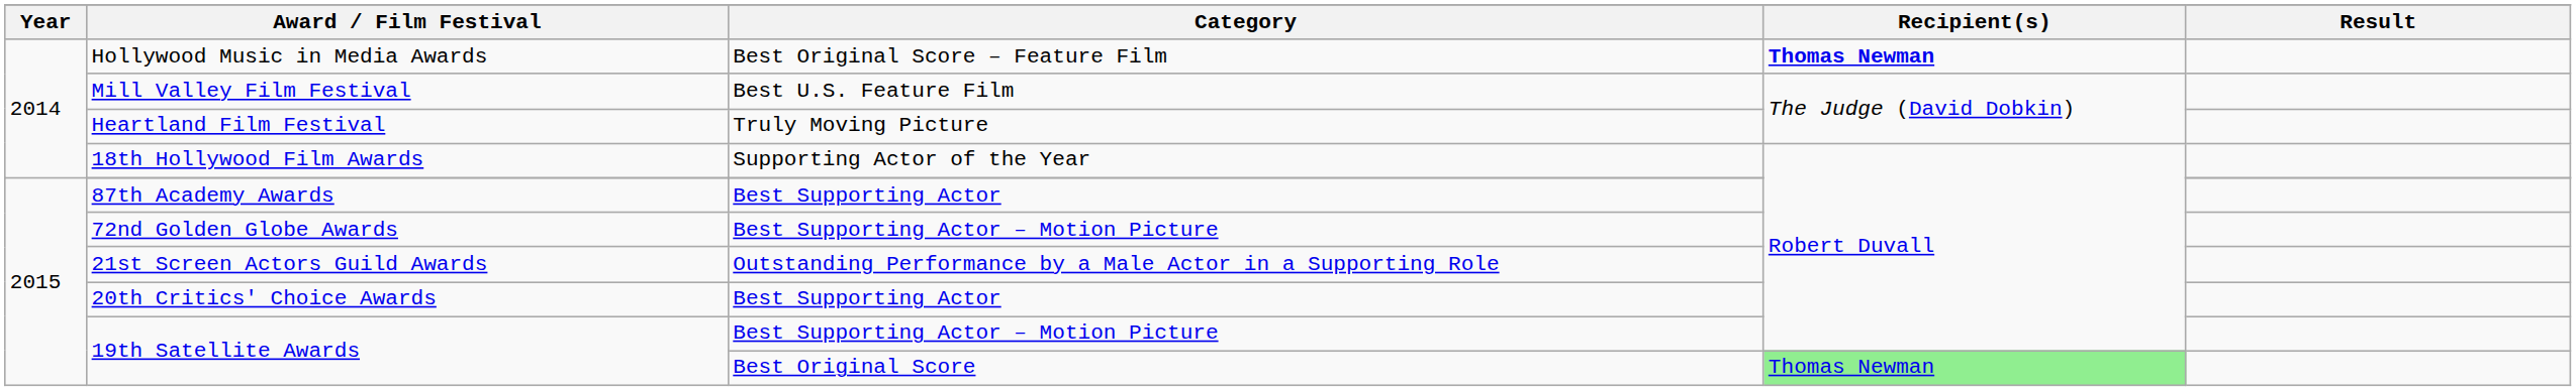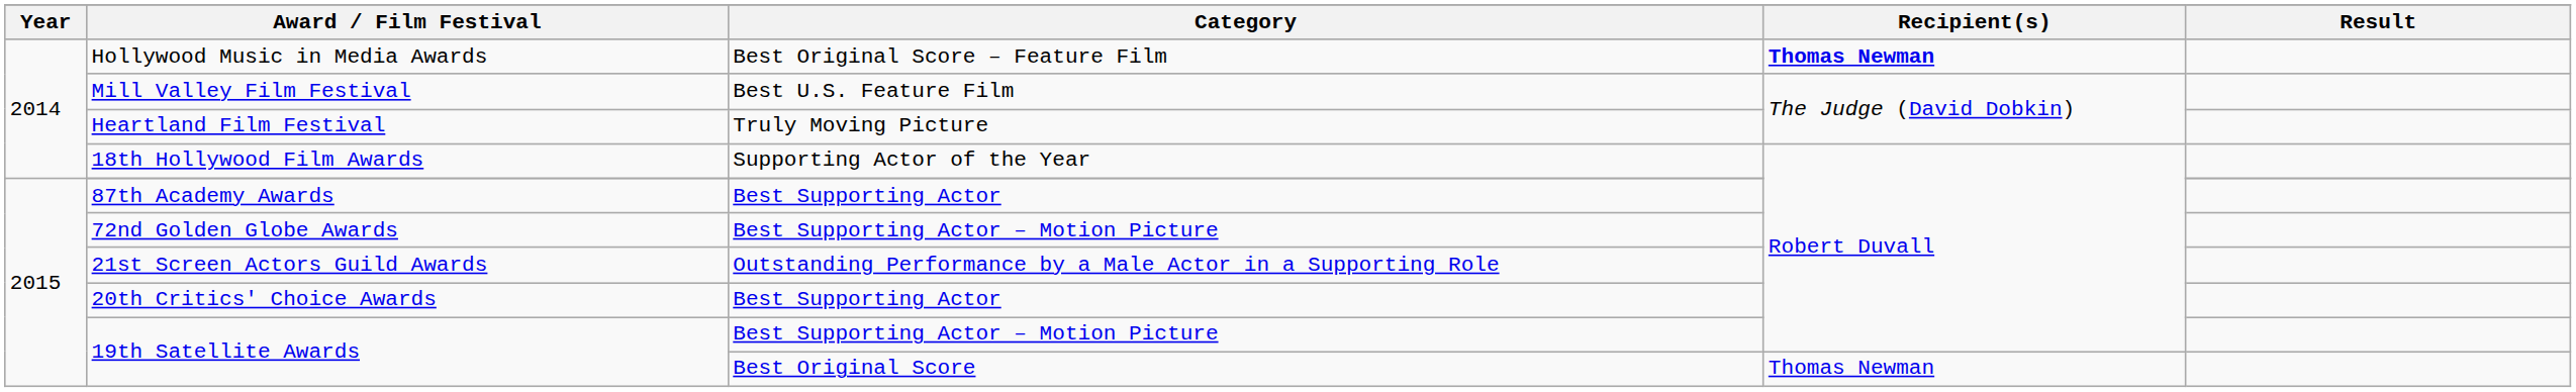19th Satellite Awards / Best Original Score | Recipient(s): lightgreen background -> no background
